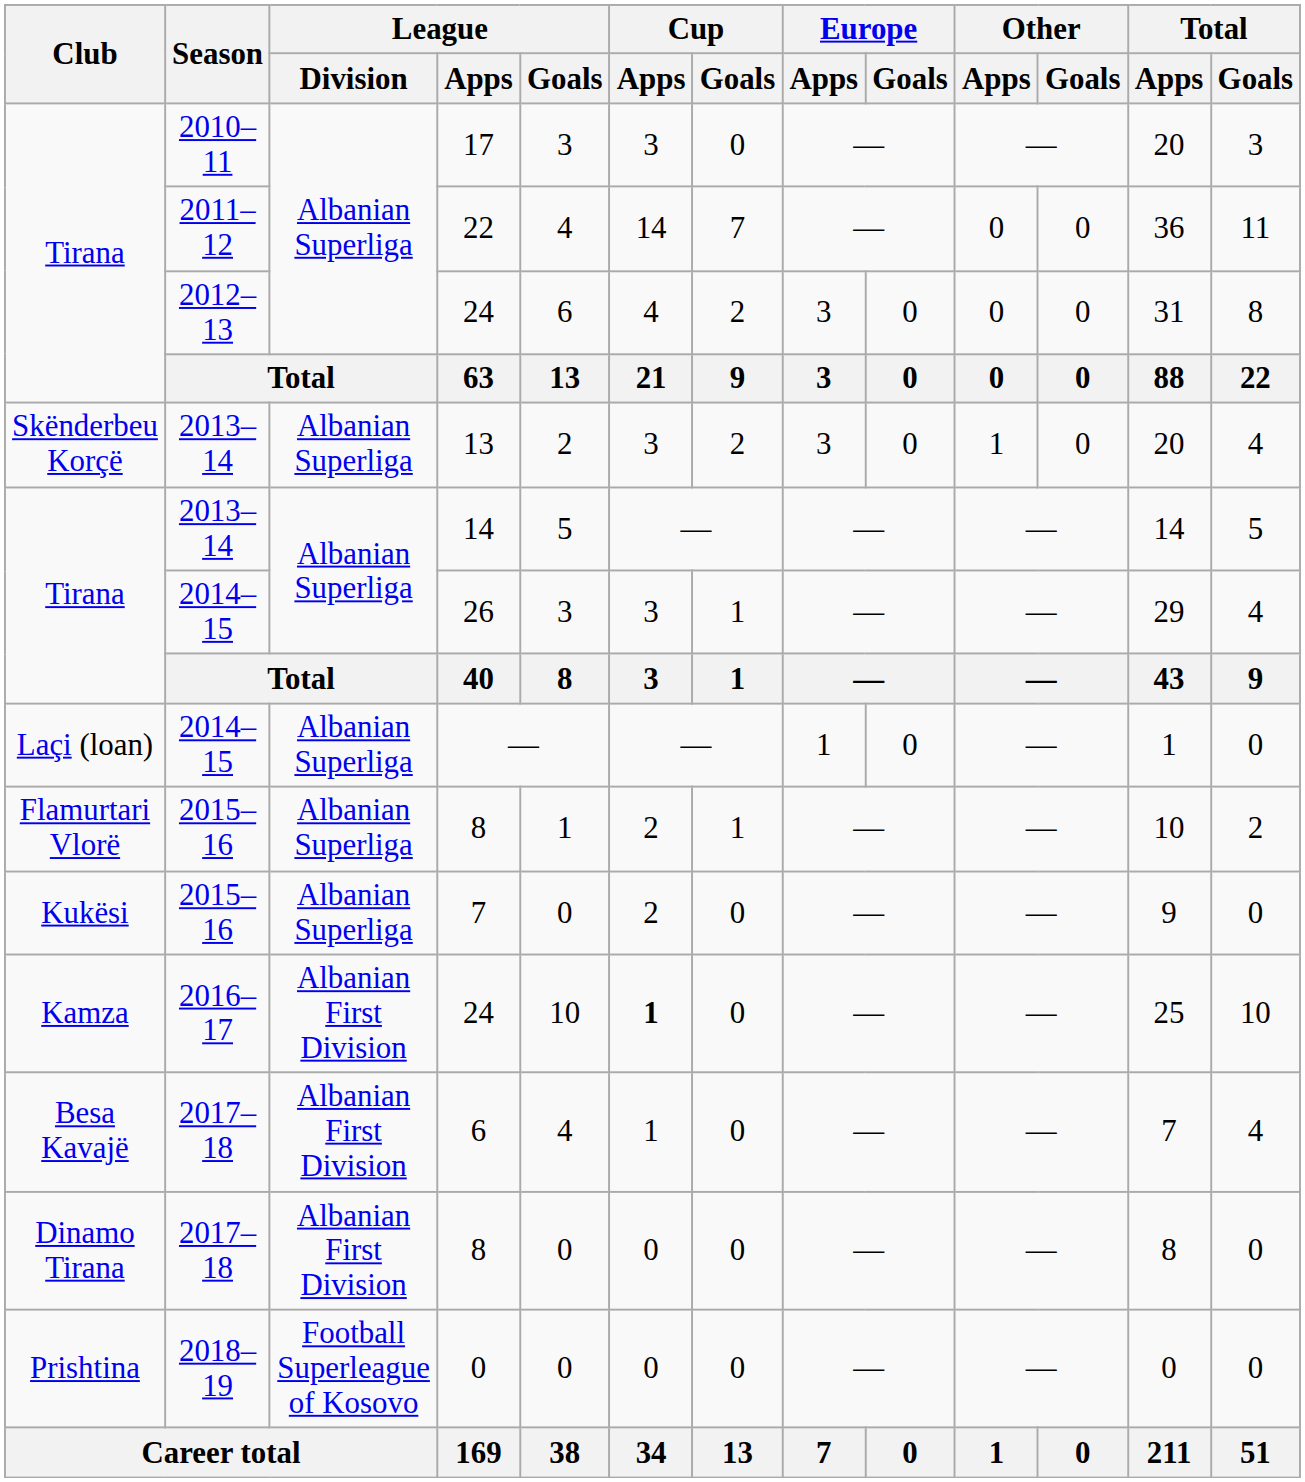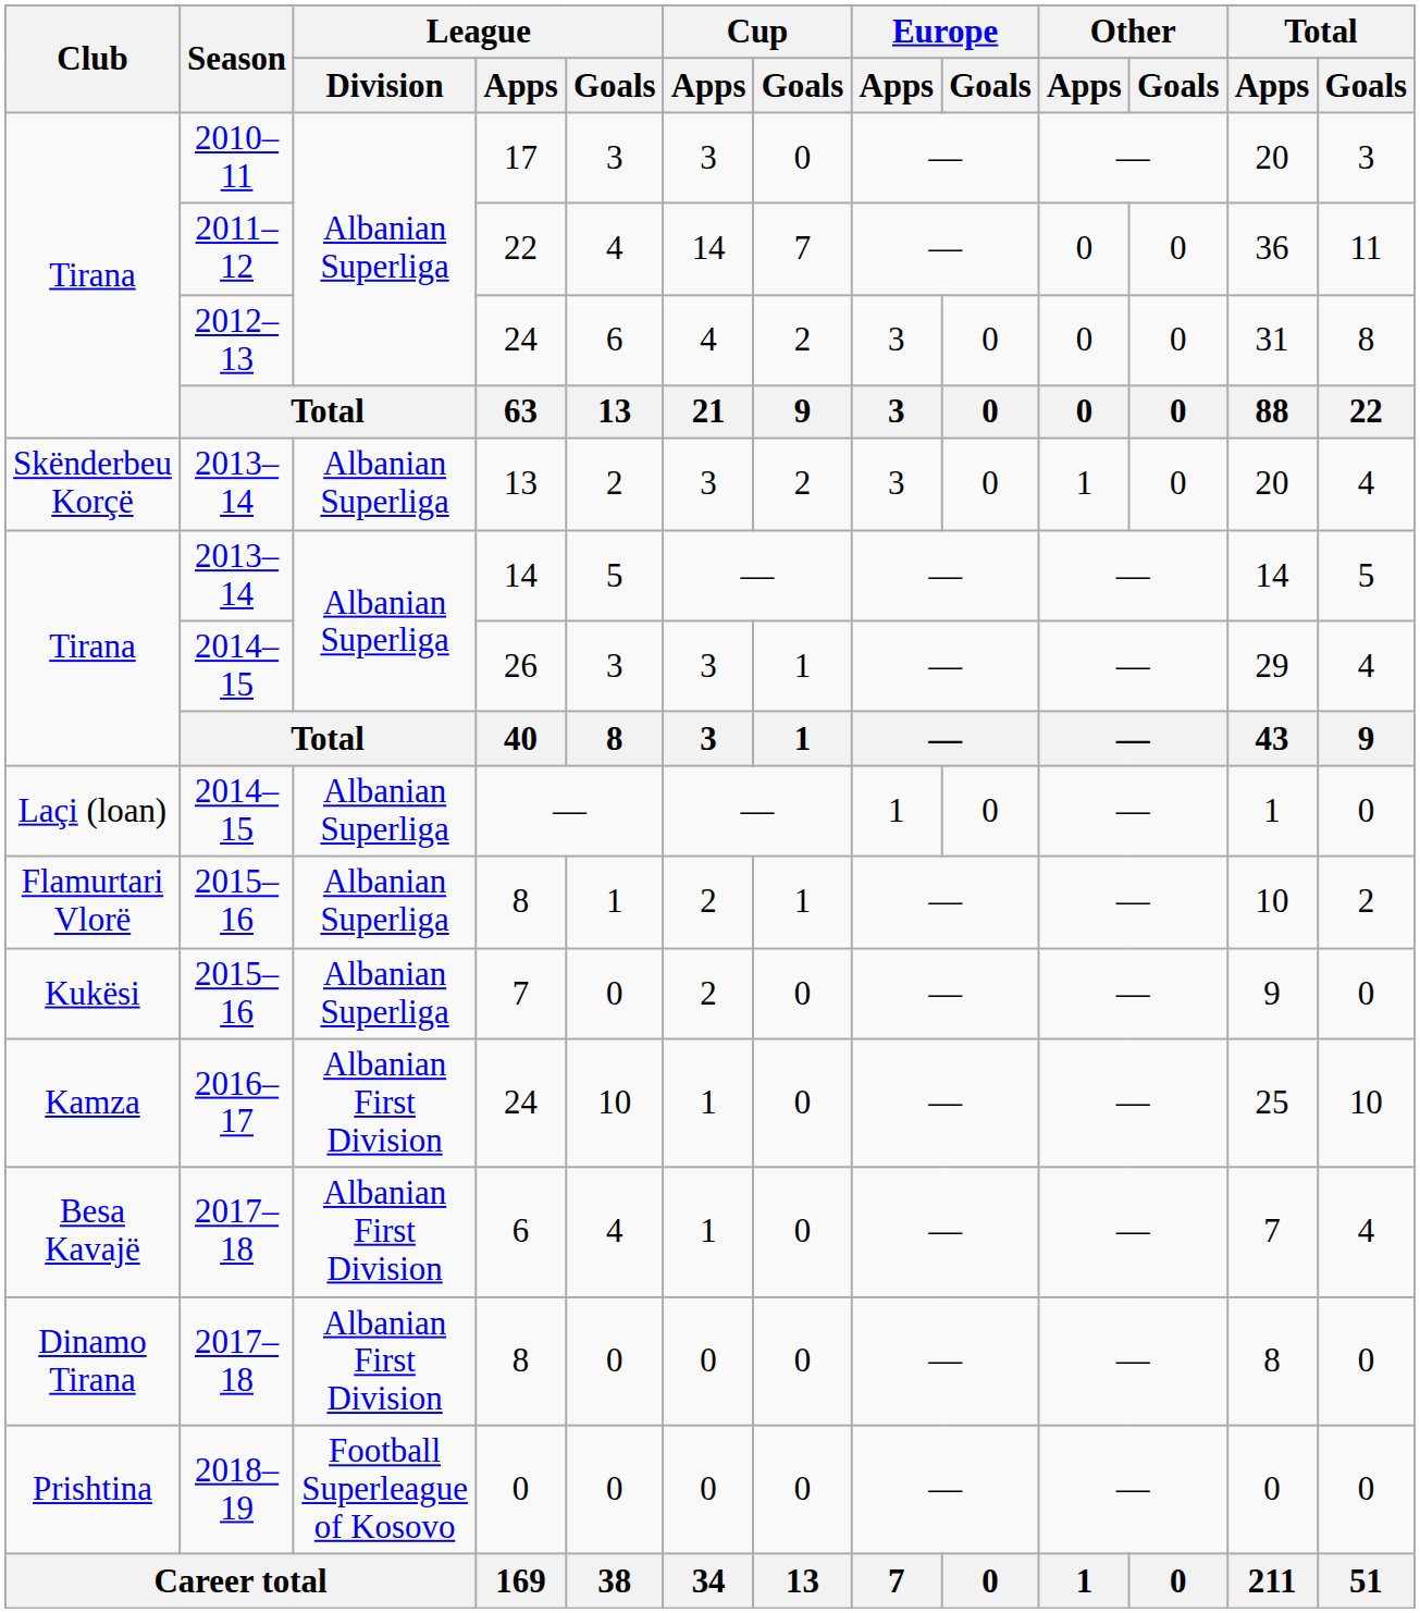Kamza / 24 | Cup / Apps: bold -> normal
